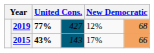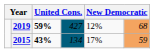2019 | column 3: 77% -> 59%
2015 | column 4: 143 -> 134
2015 | column 6: 66 -> 59
